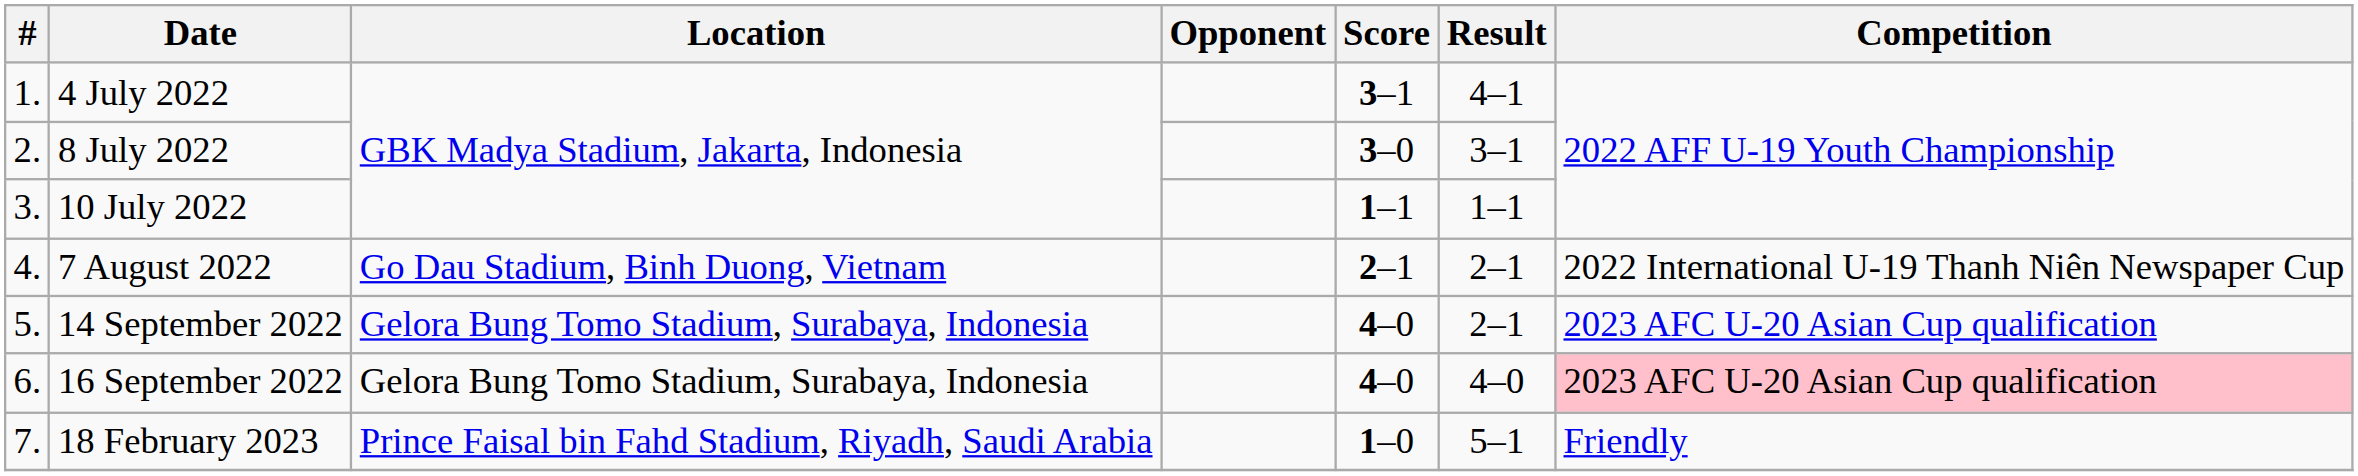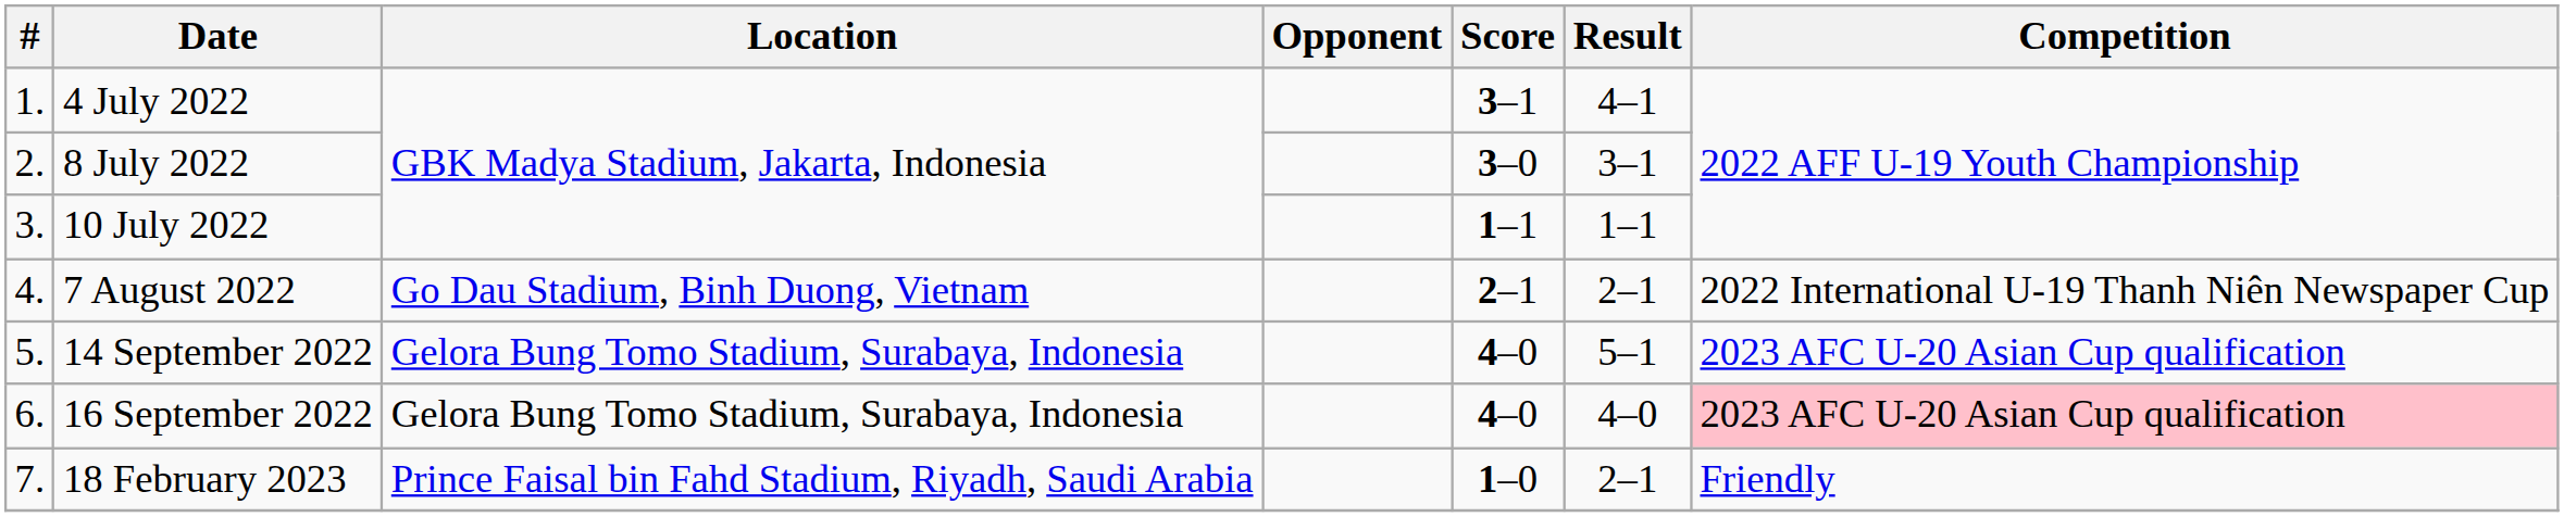14 September 2022 | Result: 2–1 -> 5–1
18 February 2023 | Result: 5–1 -> 2–1
